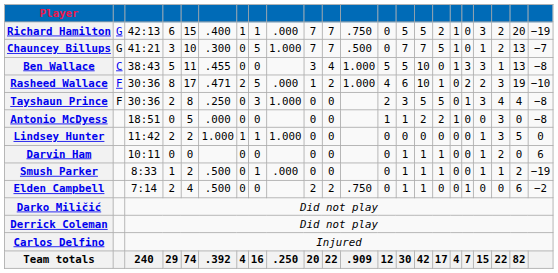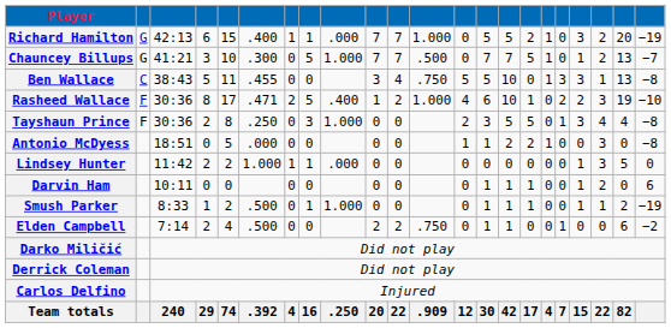Richard Hamilton | column 12: .750 -> 1.000
Ben Wallace | column 12: 1.000 -> .750
Rasheed Wallace | column 9: .000 -> .400
Lindsey Hunter | column 9: 1.000 -> .000
Smush Parker | column 9: .000 -> 1.000
